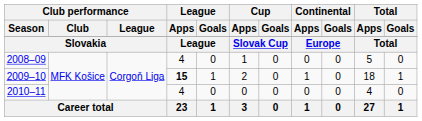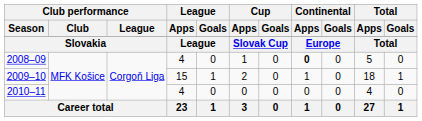2008–09 | Continental / Apps: normal -> bold
2009–10 | League / Apps: bold -> normal
